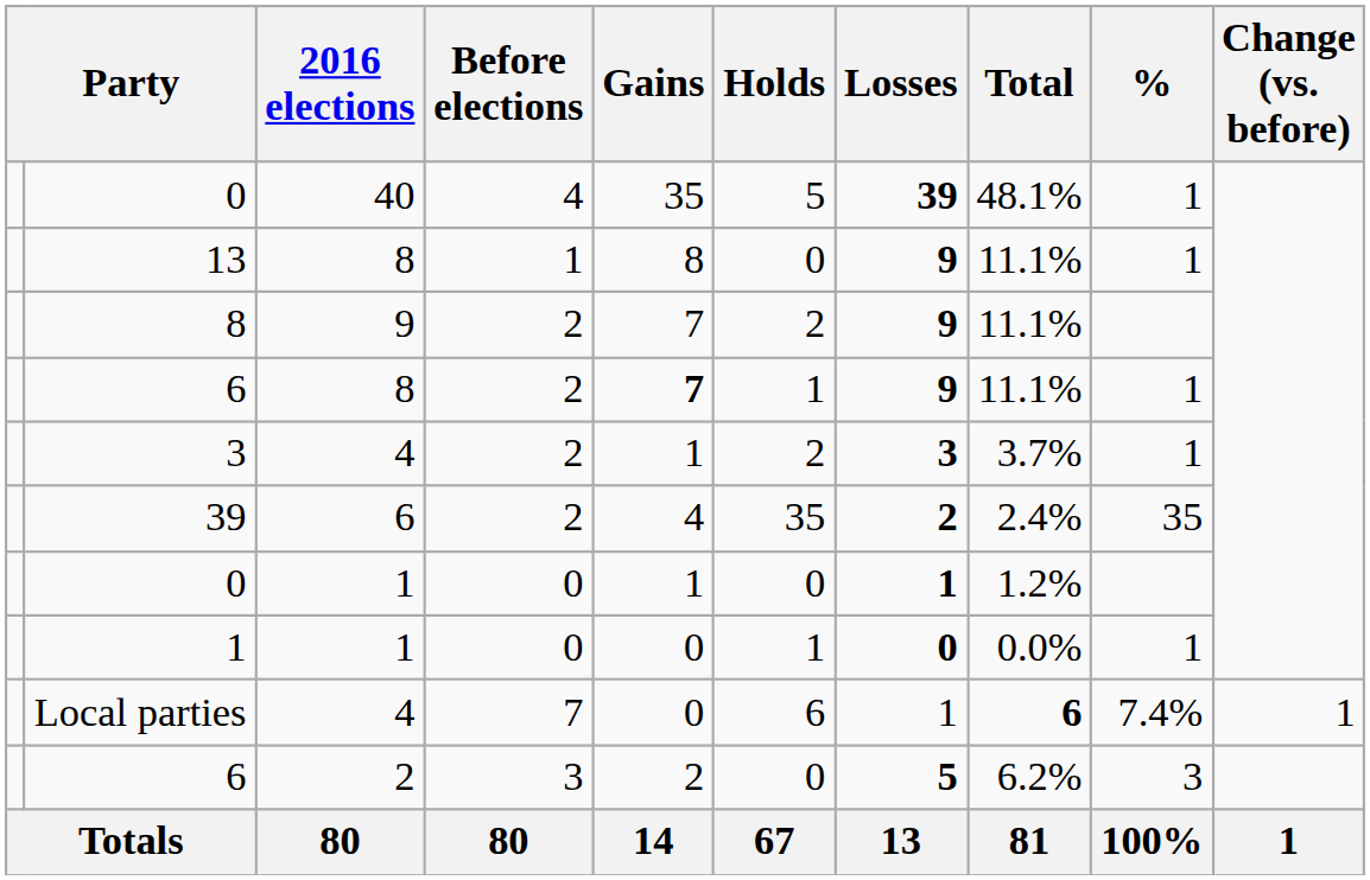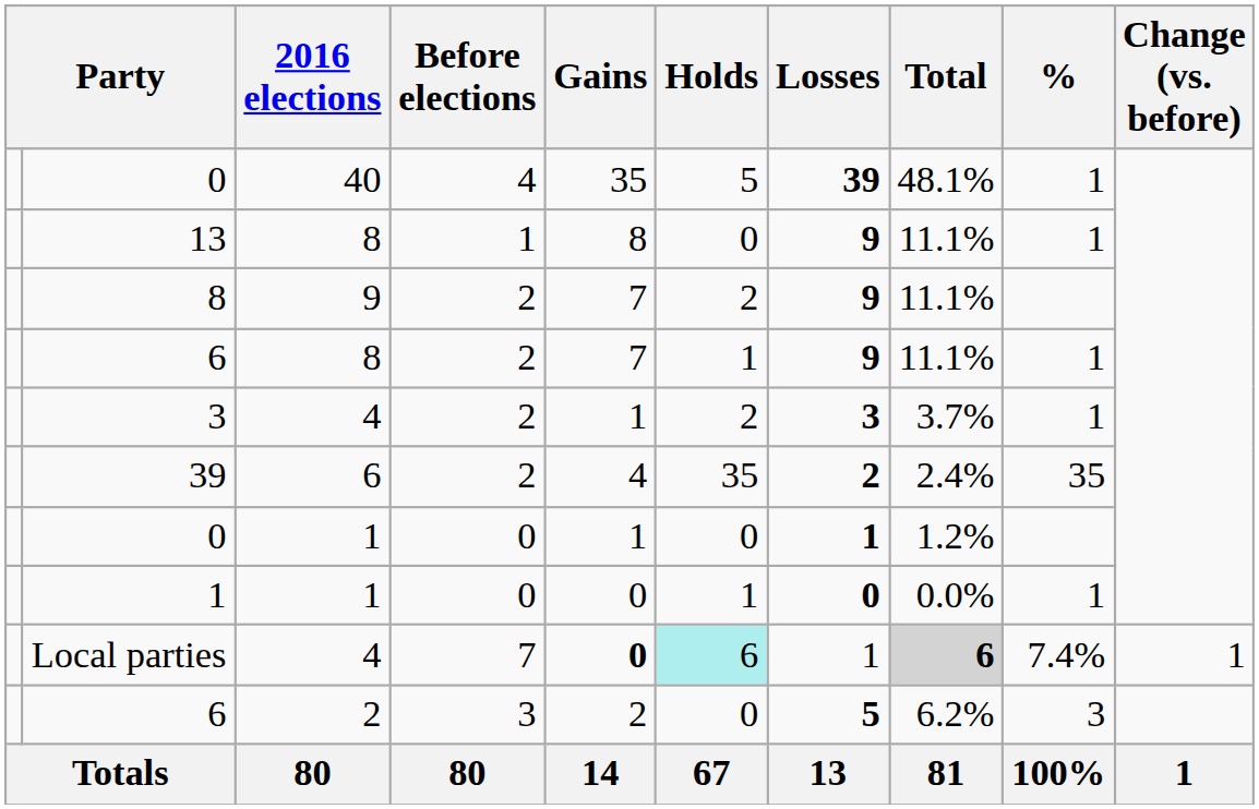6 / 8 | Gains: bold -> normal
Local parties | Gains: normal -> bold
Local parties | Holds: no background -> paleturquoise background
Local parties | Total: no background -> lightgrey background
